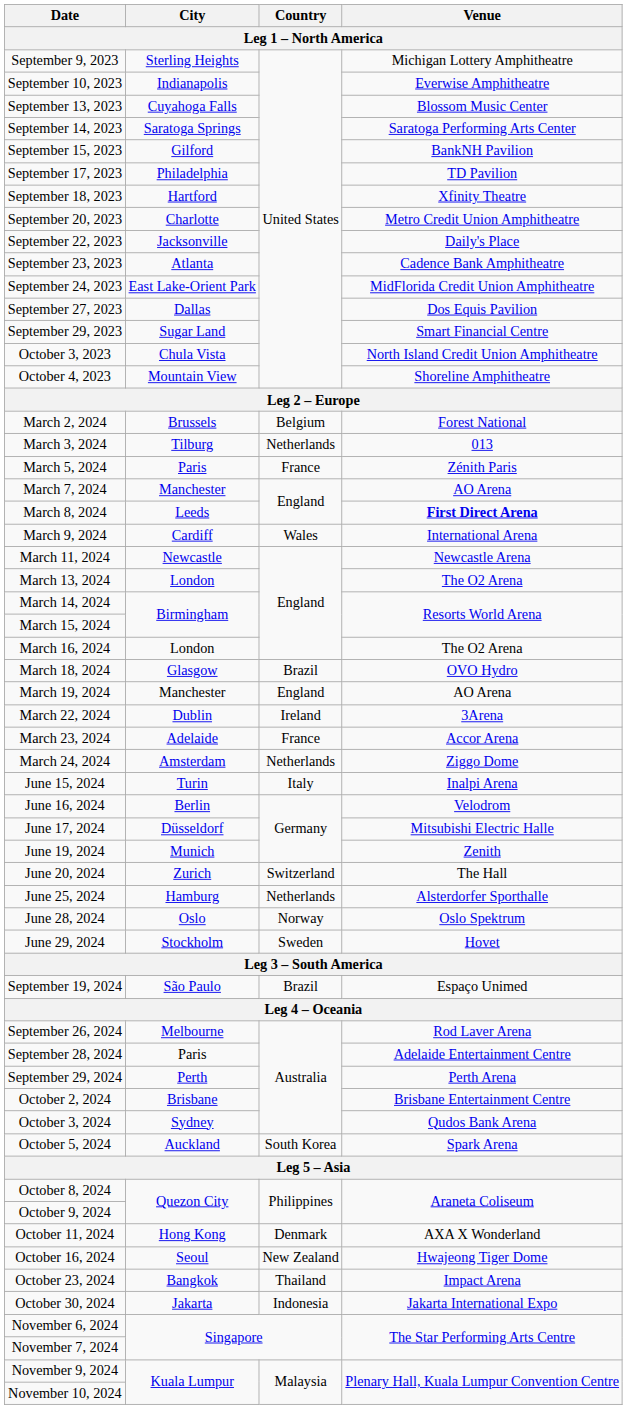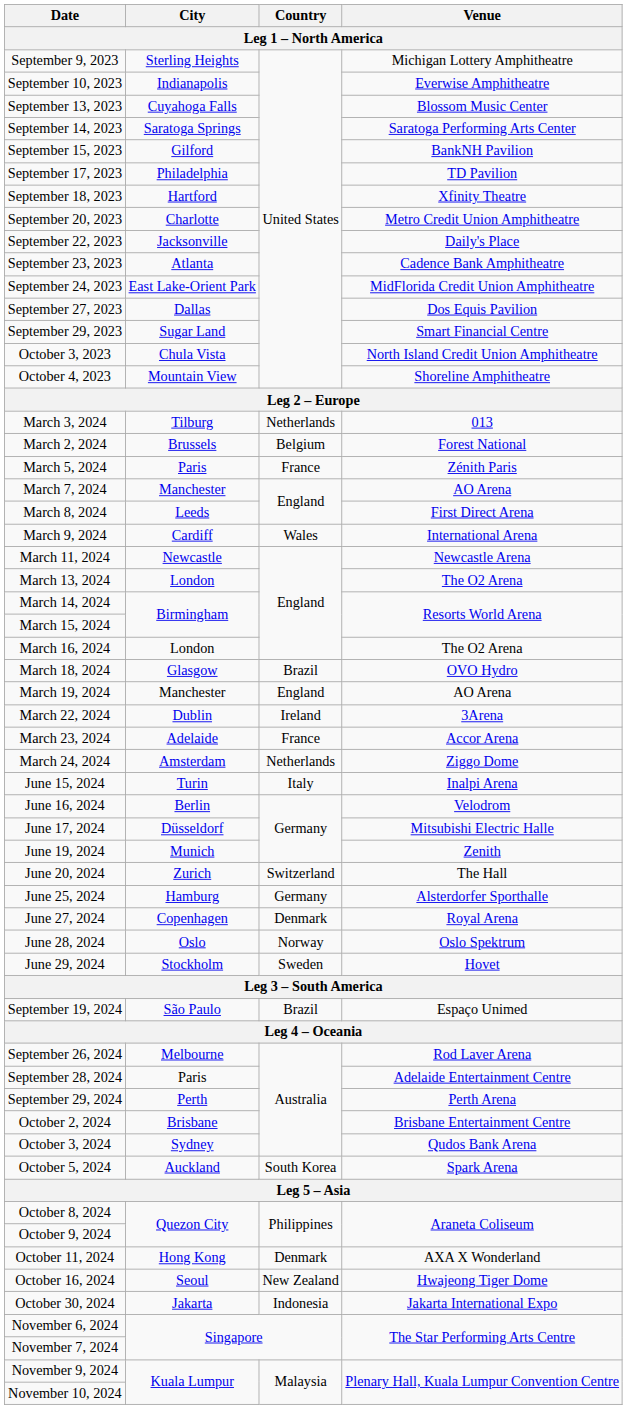rows swapped: March 2, 2024 <-> March 3, 2024
March 8, 2024 | Venue: bold -> normal
June 25, 2024 | Country: Netherlands -> Germany
+ row: June 27, 2024 | Copenhagen | Denmark | Royal Arena
- row: October 23, 2024 | Bangkok | Thailand | Impact Arena
